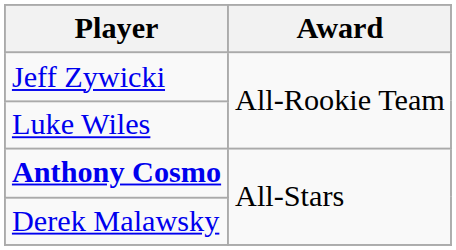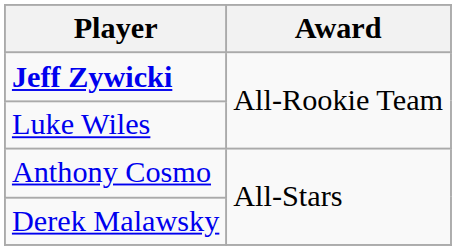row 2 | Player: normal -> bold
row 4 | Player: bold -> normal
